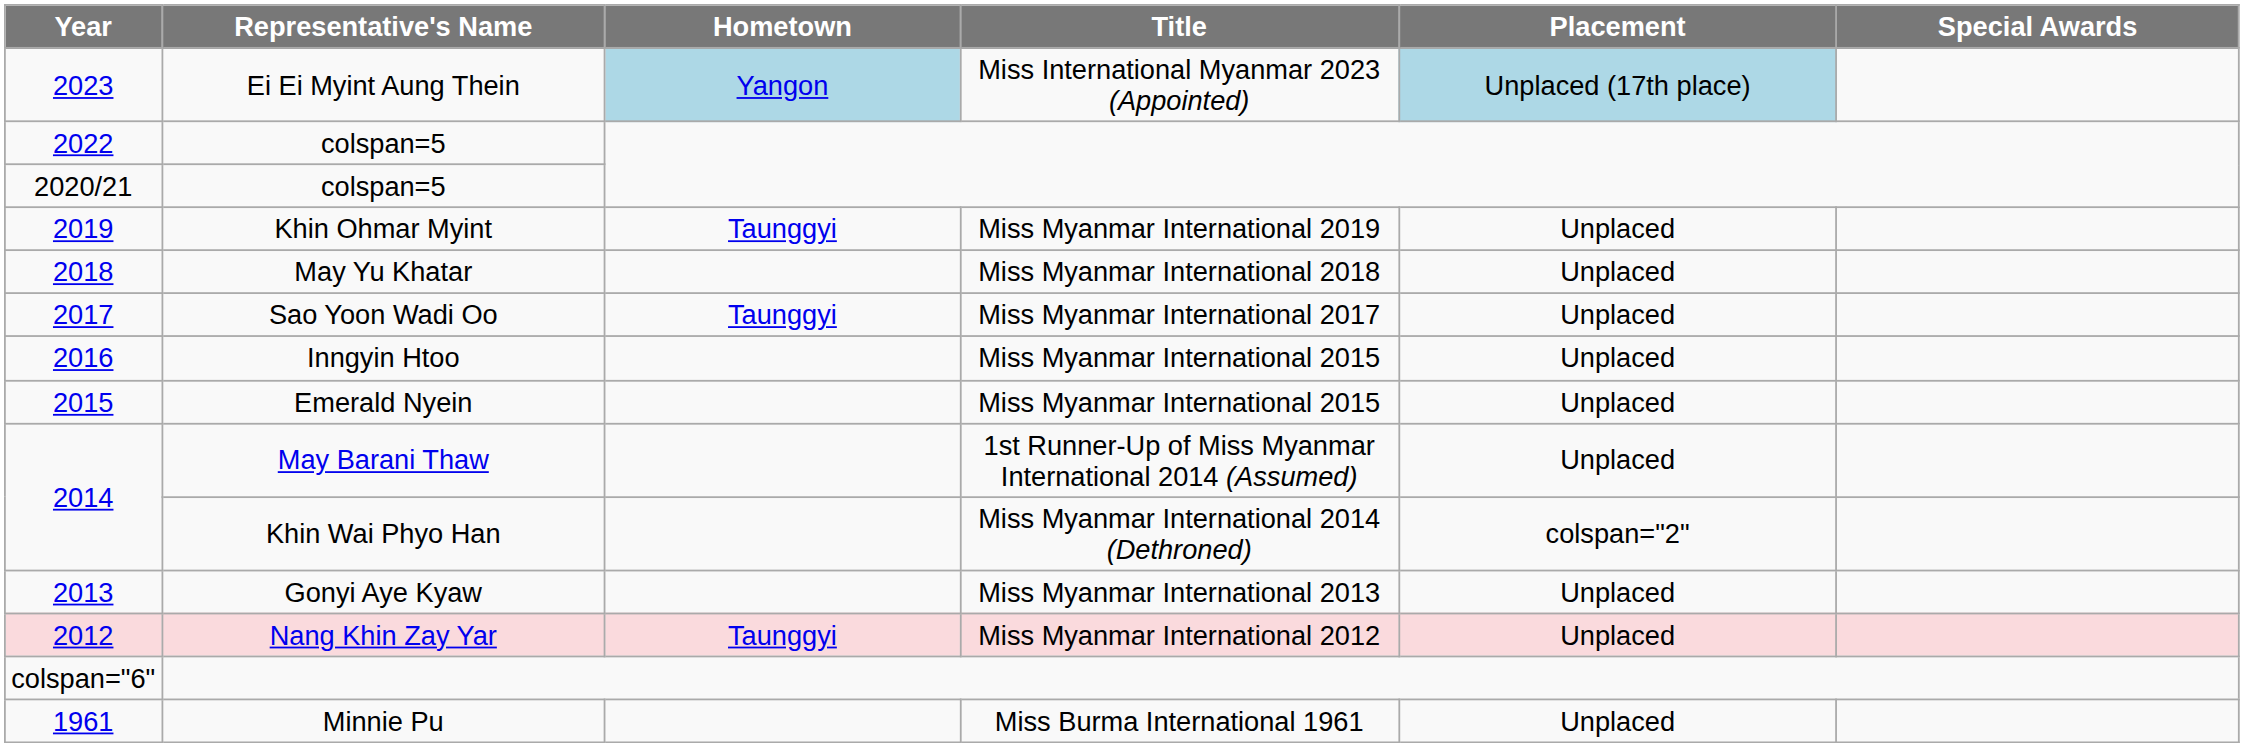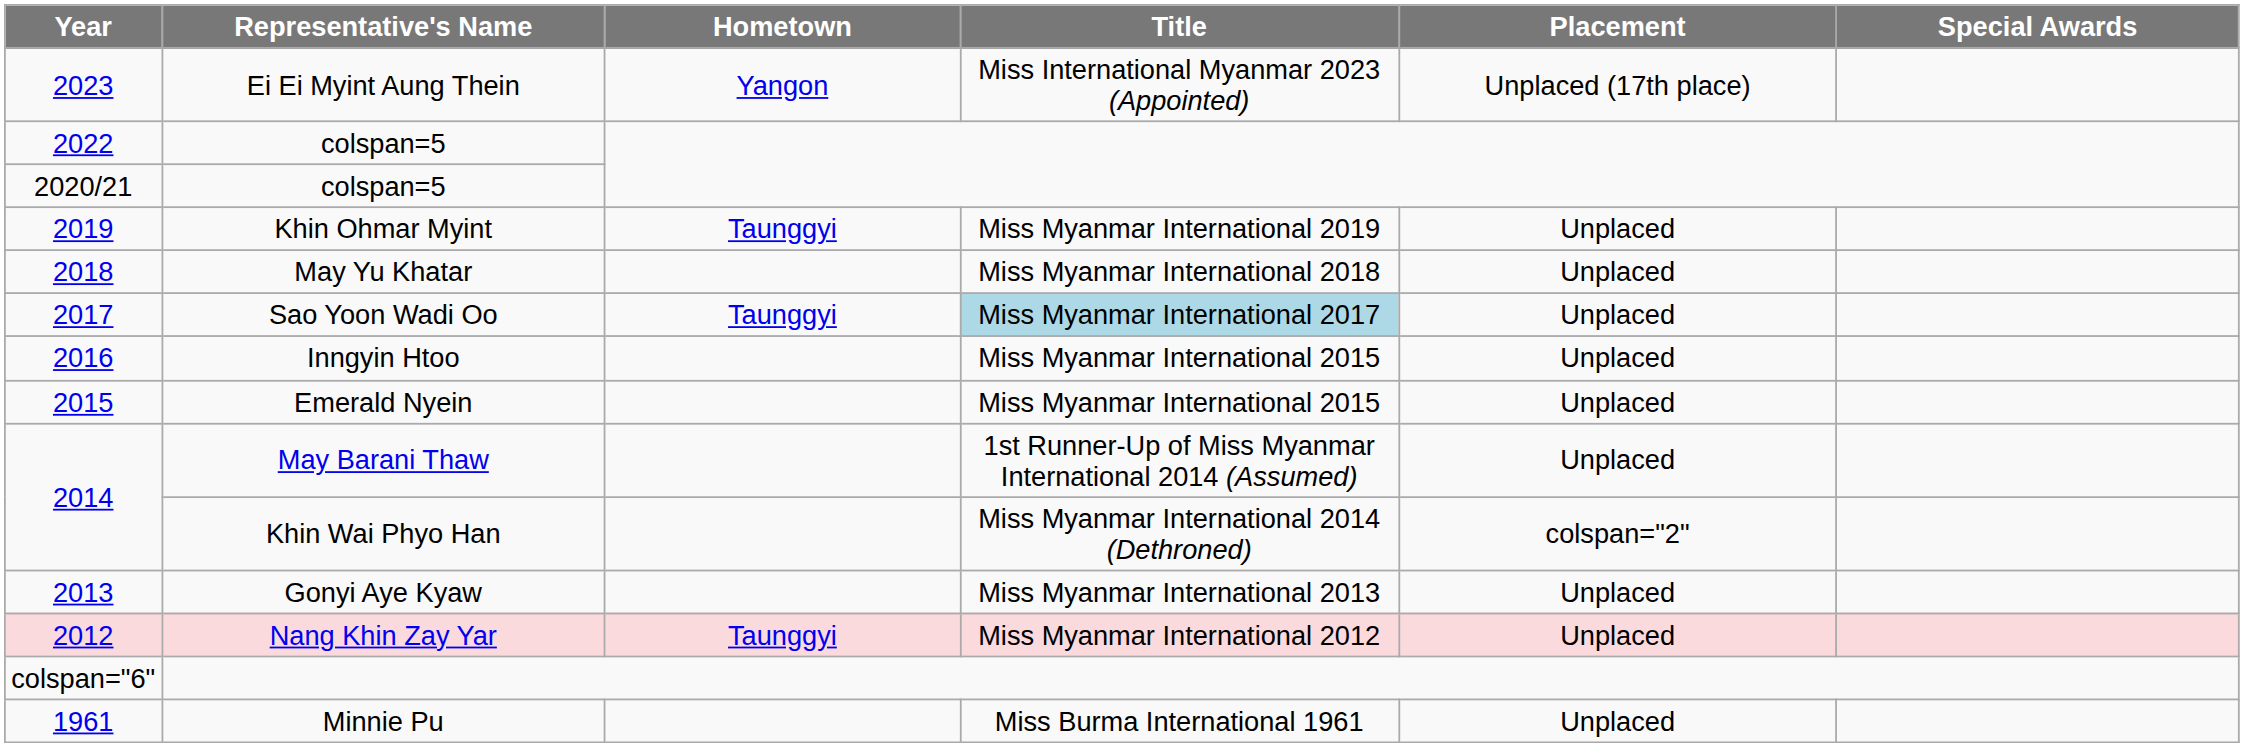Ei Ei Myint Aung Thein | Hometown: lightblue background -> no background
Ei Ei Myint Aung Thein | Placement: lightblue background -> no background
Sao Yoon Wadi Oo | Title: no background -> lightblue background
